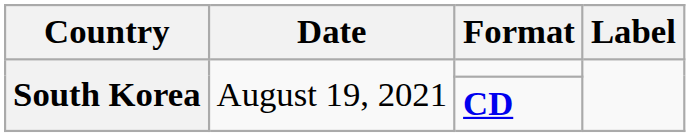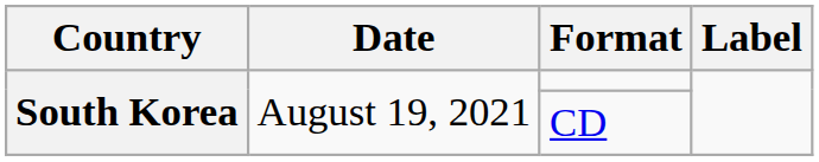CD | Format: bold -> normal
